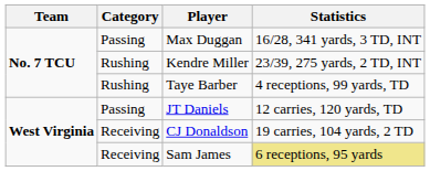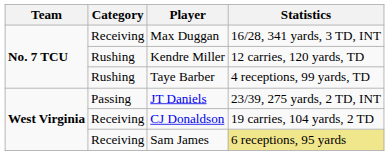Max Duggan | Category: Passing -> Receiving
Kendre Miller | Statistics: 23/39, 275 yards, 2 TD, INT -> 12 carries, 120 yards, TD
JT Daniels | Statistics: 12 carries, 120 yards, TD -> 23/39, 275 yards, 2 TD, INT
